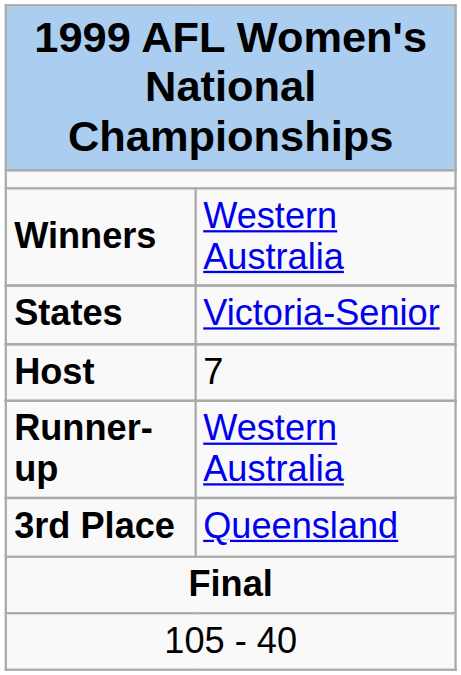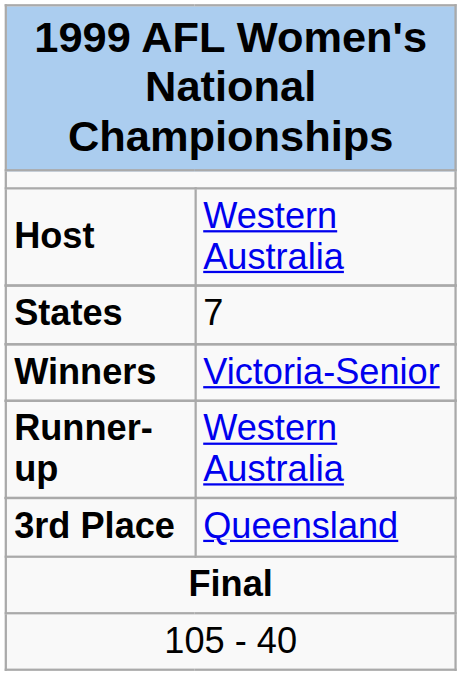row 3 | column 1: Winners -> Host
row 4 | column 2: Victoria-Senior -> 7
row 5 | column 1: Host -> Winners
row 5 | column 2: 7 -> Victoria-Senior
